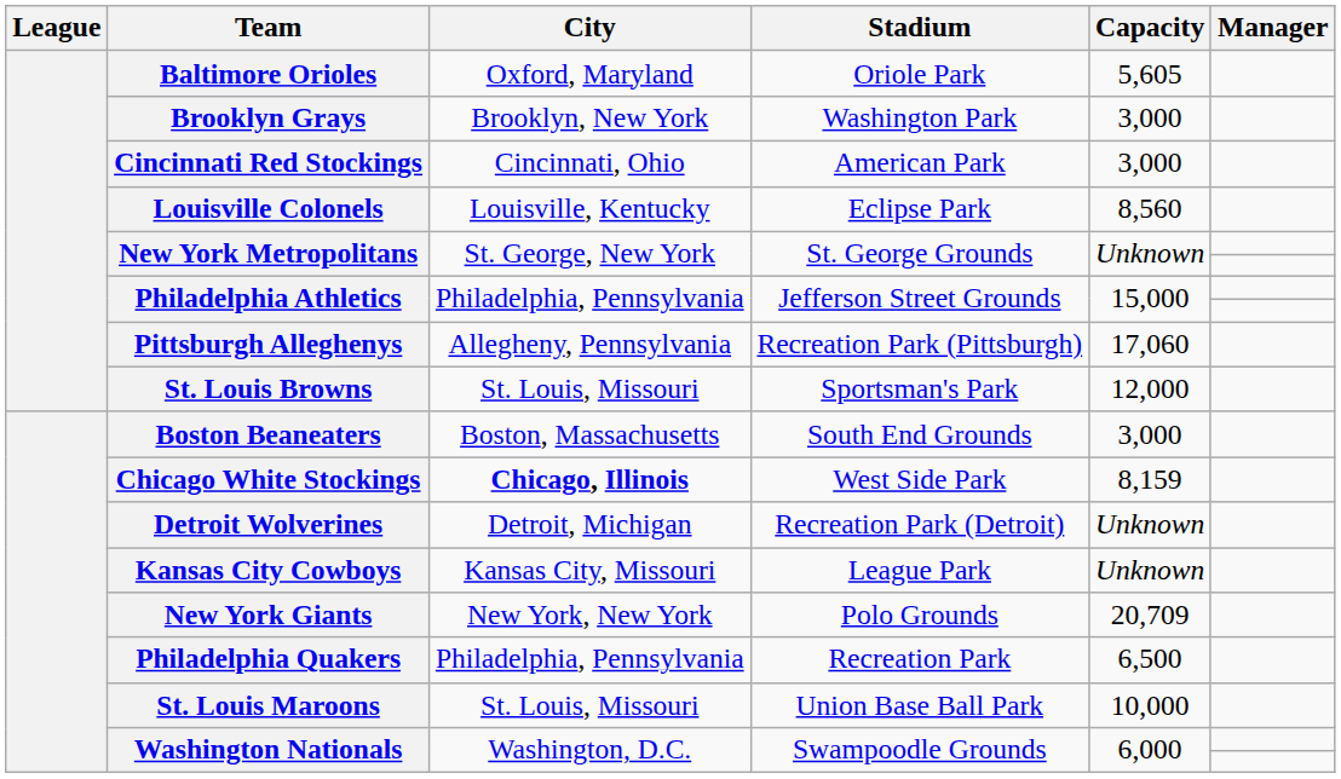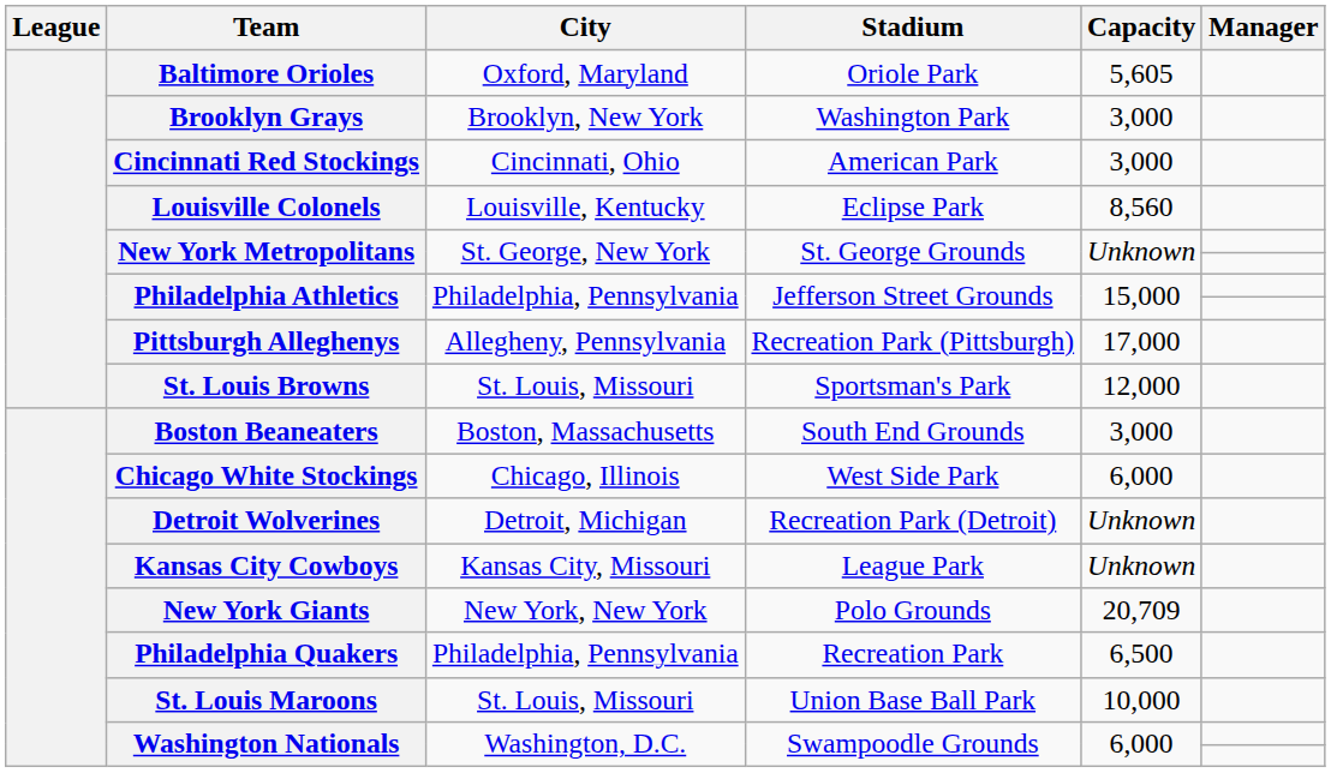Pittsburgh Alleghenys | Capacity: 17,060 -> 17,000
Chicago White Stockings | City: bold -> normal
Chicago White Stockings | Capacity: 8,159 -> 6,000
